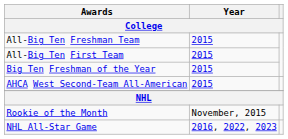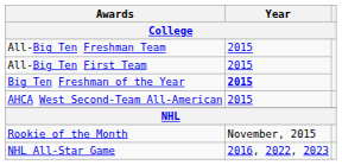Big Ten Freshman of the Year | Year: normal -> bold
